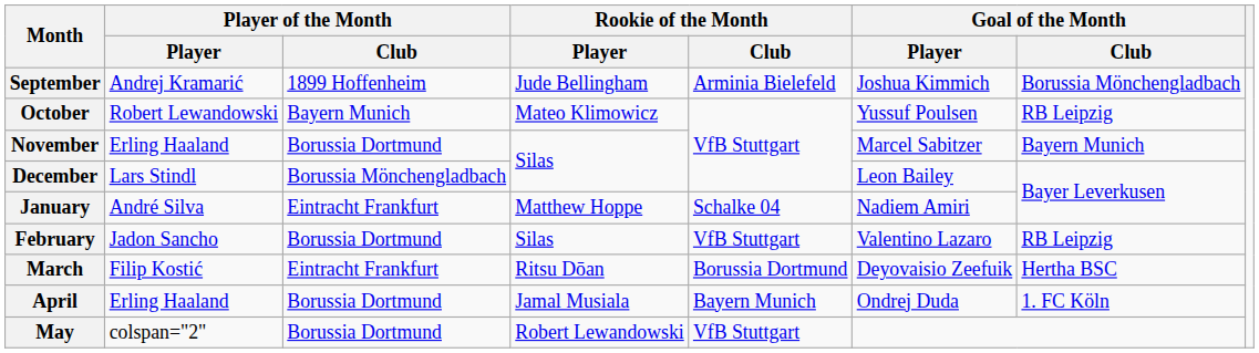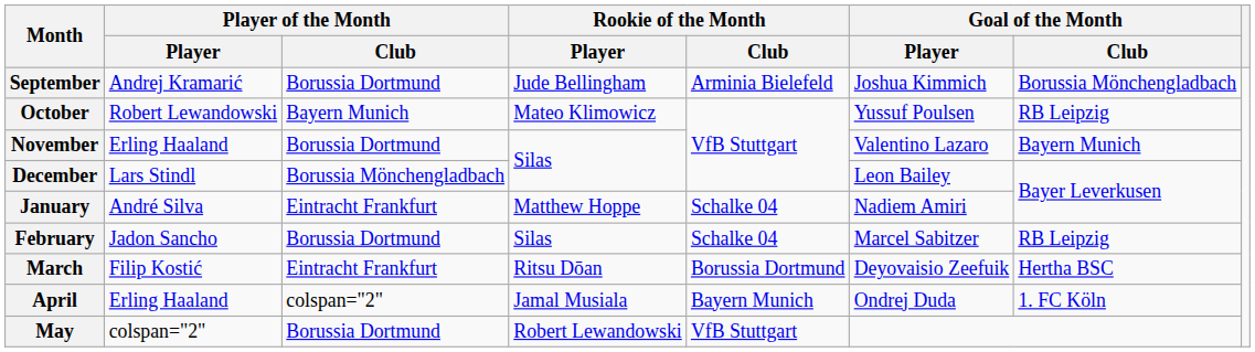September | Player of the Month / Club: 1899 Hoffenheim -> Borussia Dortmund
November | Goal of the Month / Player: Marcel Sabitzer -> Valentino Lazaro
February | Rookie of the Month / Club: VfB Stuttgart -> Schalke 04
February | Goal of the Month / Player: Valentino Lazaro -> Marcel Sabitzer
April | Player of the Month / Club: Borussia Dortmund -> colspan="2"
